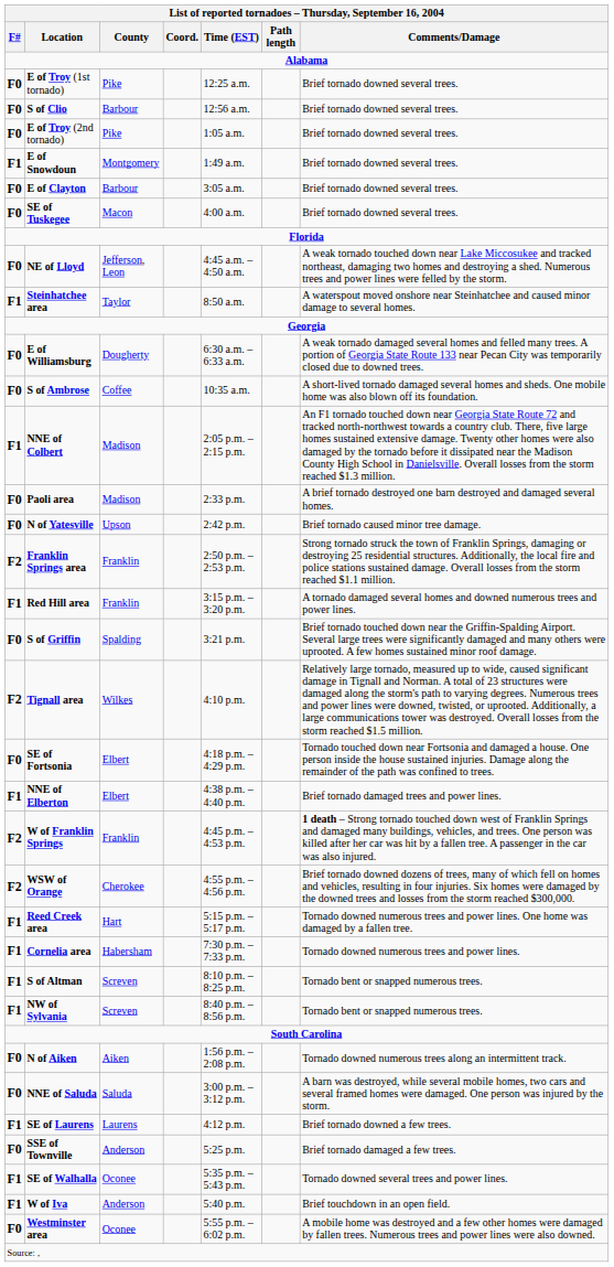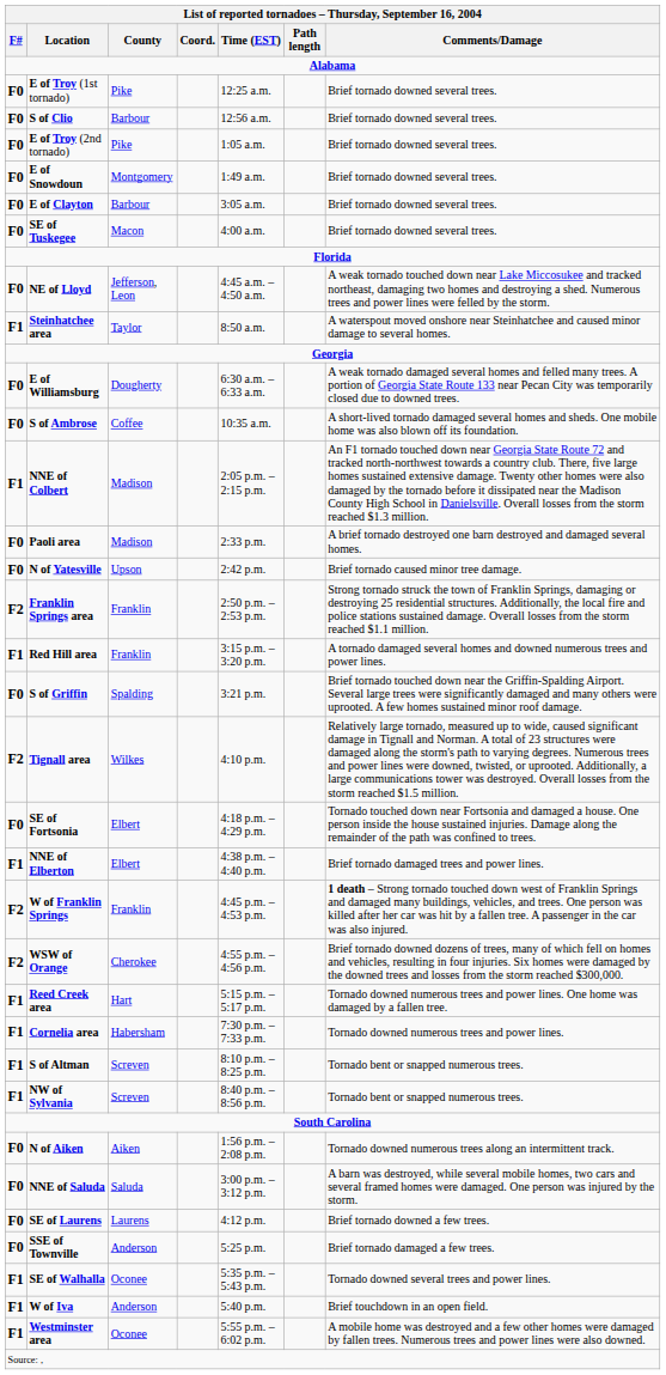E of Snowdoun | F#: F1 -> F0
SE of Laurens | F#: F1 -> F0
Westminster area | F#: F0 -> F1
